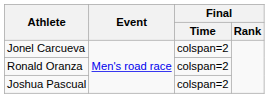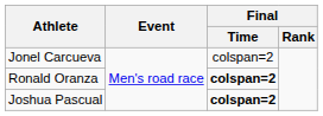Ronald Oranza | Final / Time: normal -> bold
Joshua Pascual | Final / Time: normal -> bold
